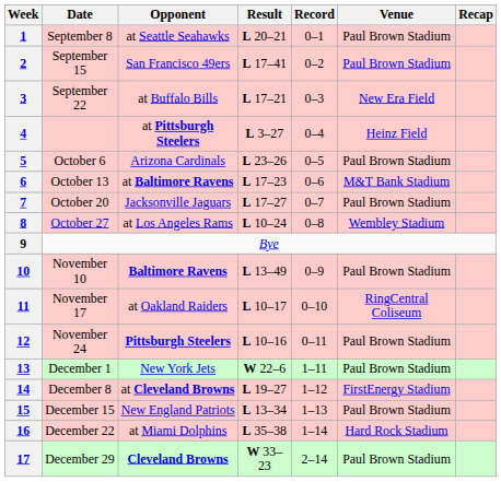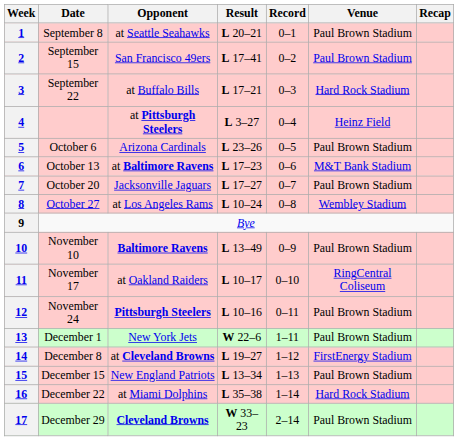3 | Venue: New Era Field -> Hard Rock Stadium
